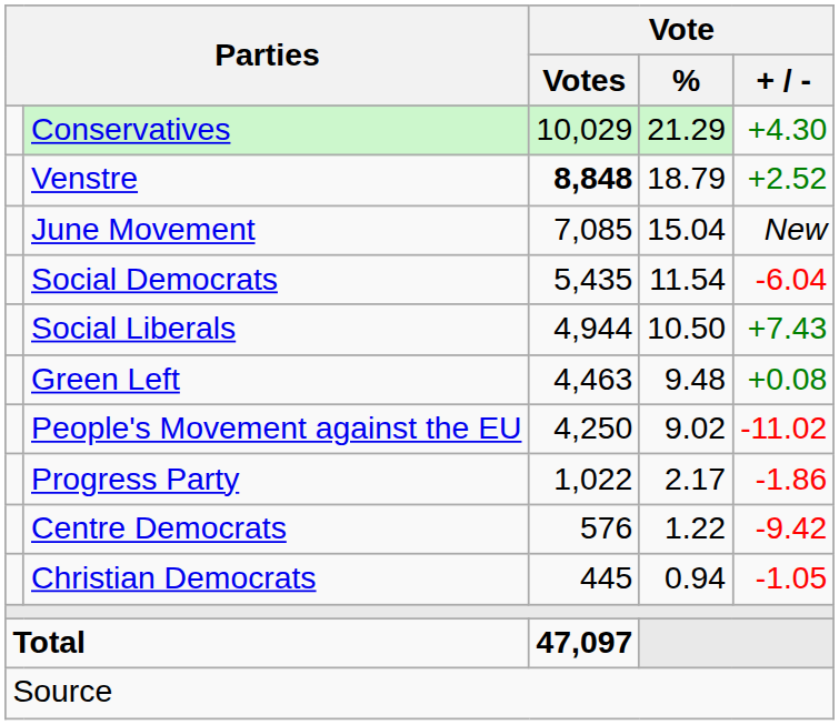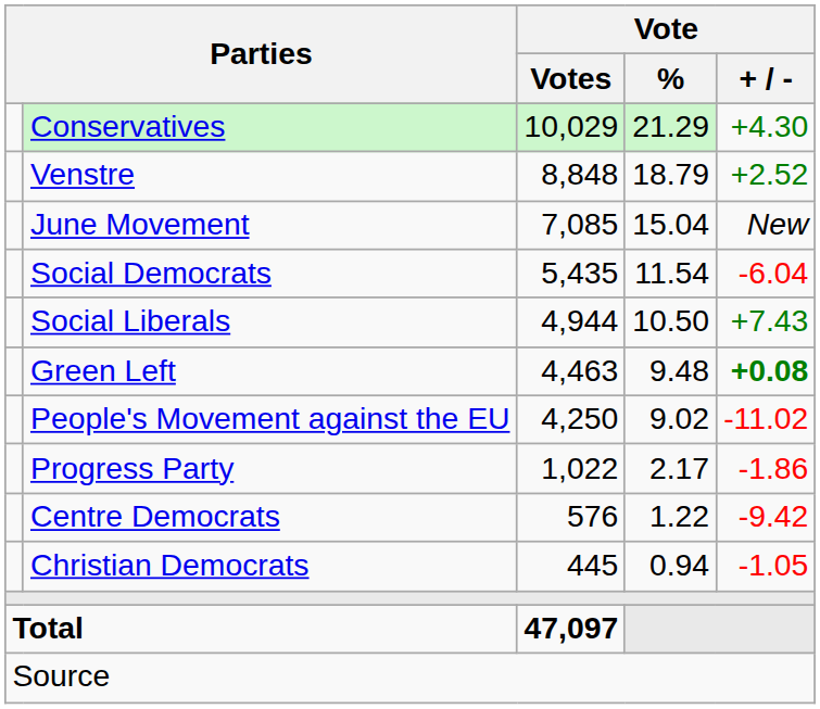Venstre | Vote / Votes: bold -> normal
Green Left | Vote / + / -: normal -> bold
